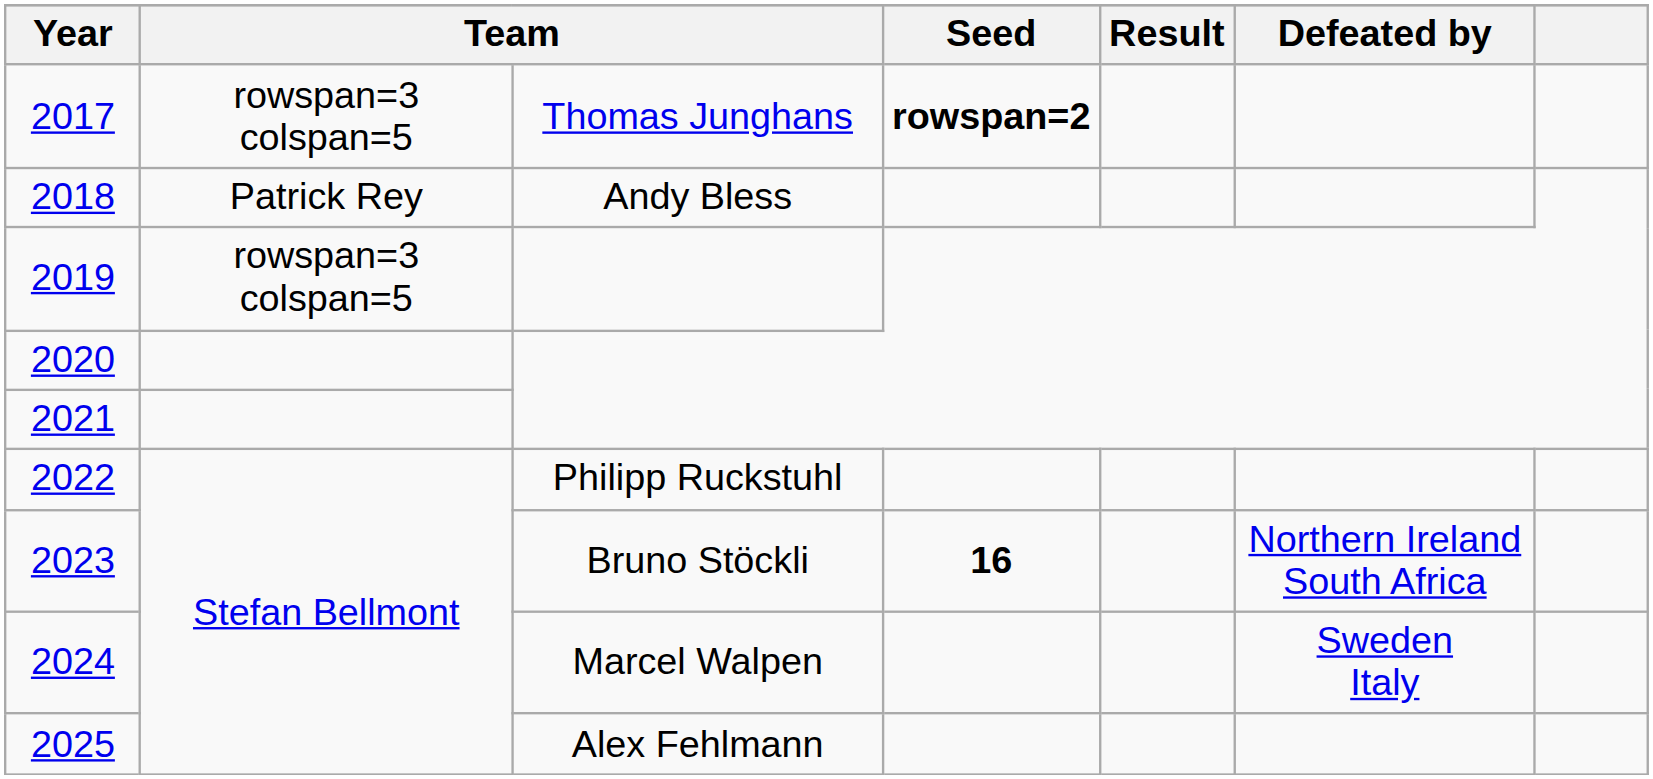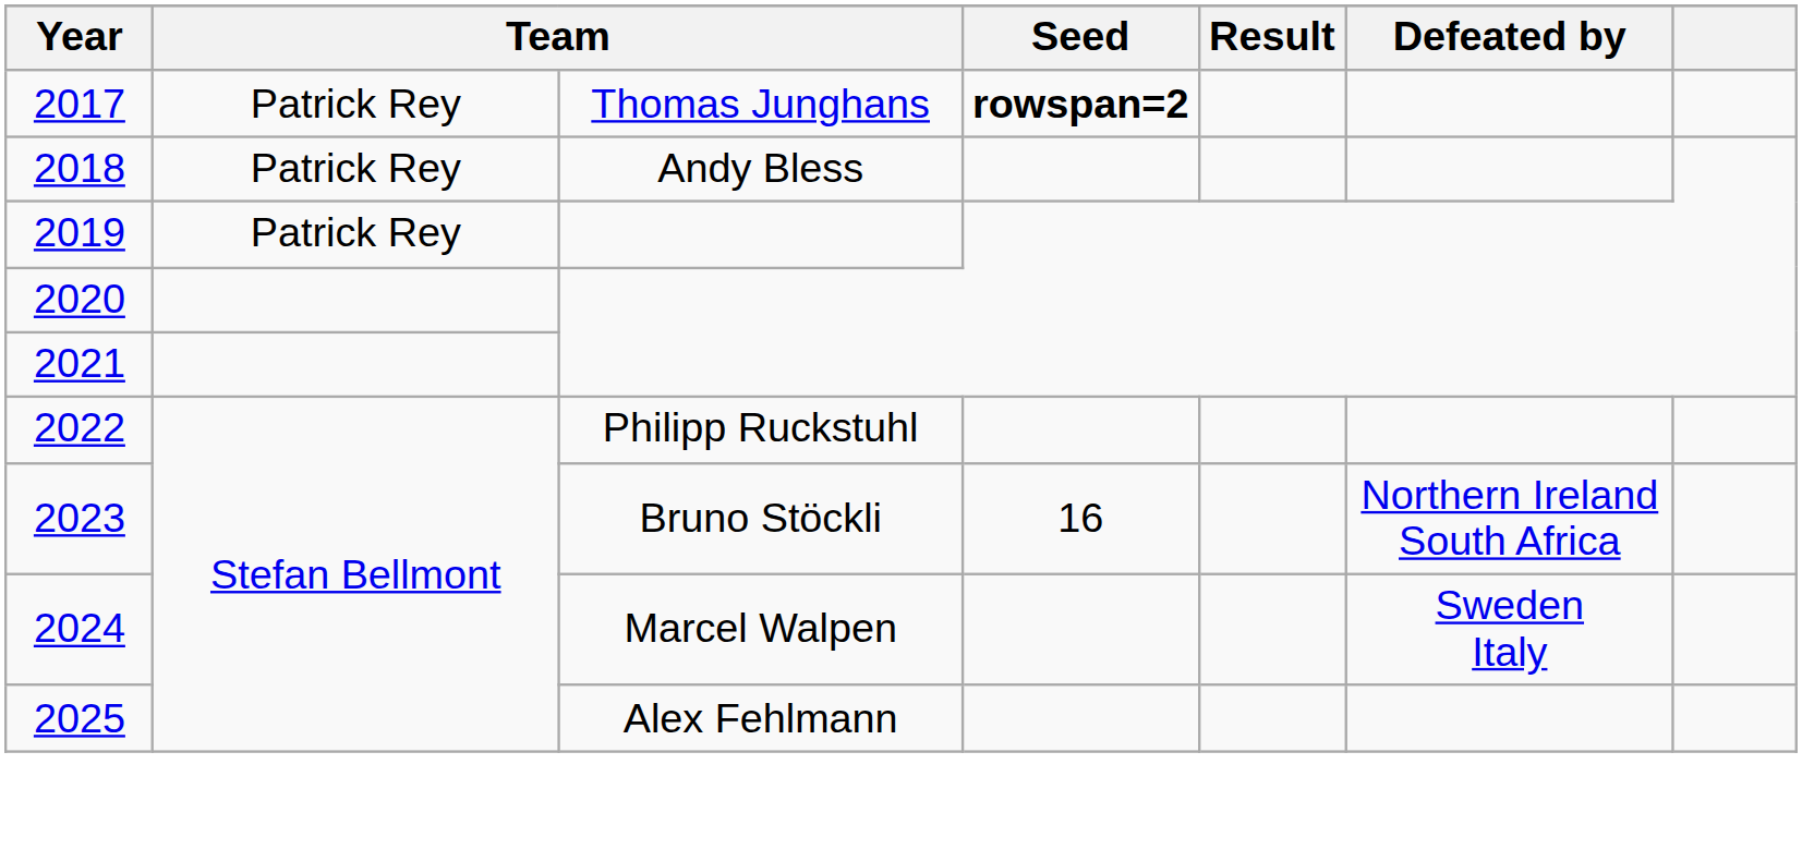2017 | column 2: rowspan=3 colspan=5 -> Patrick Rey
2019 | column 2: rowspan=3 colspan=5 -> Patrick Rey
2023 | Seed: bold -> normal
